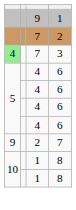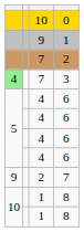+ row: 10 | 0
